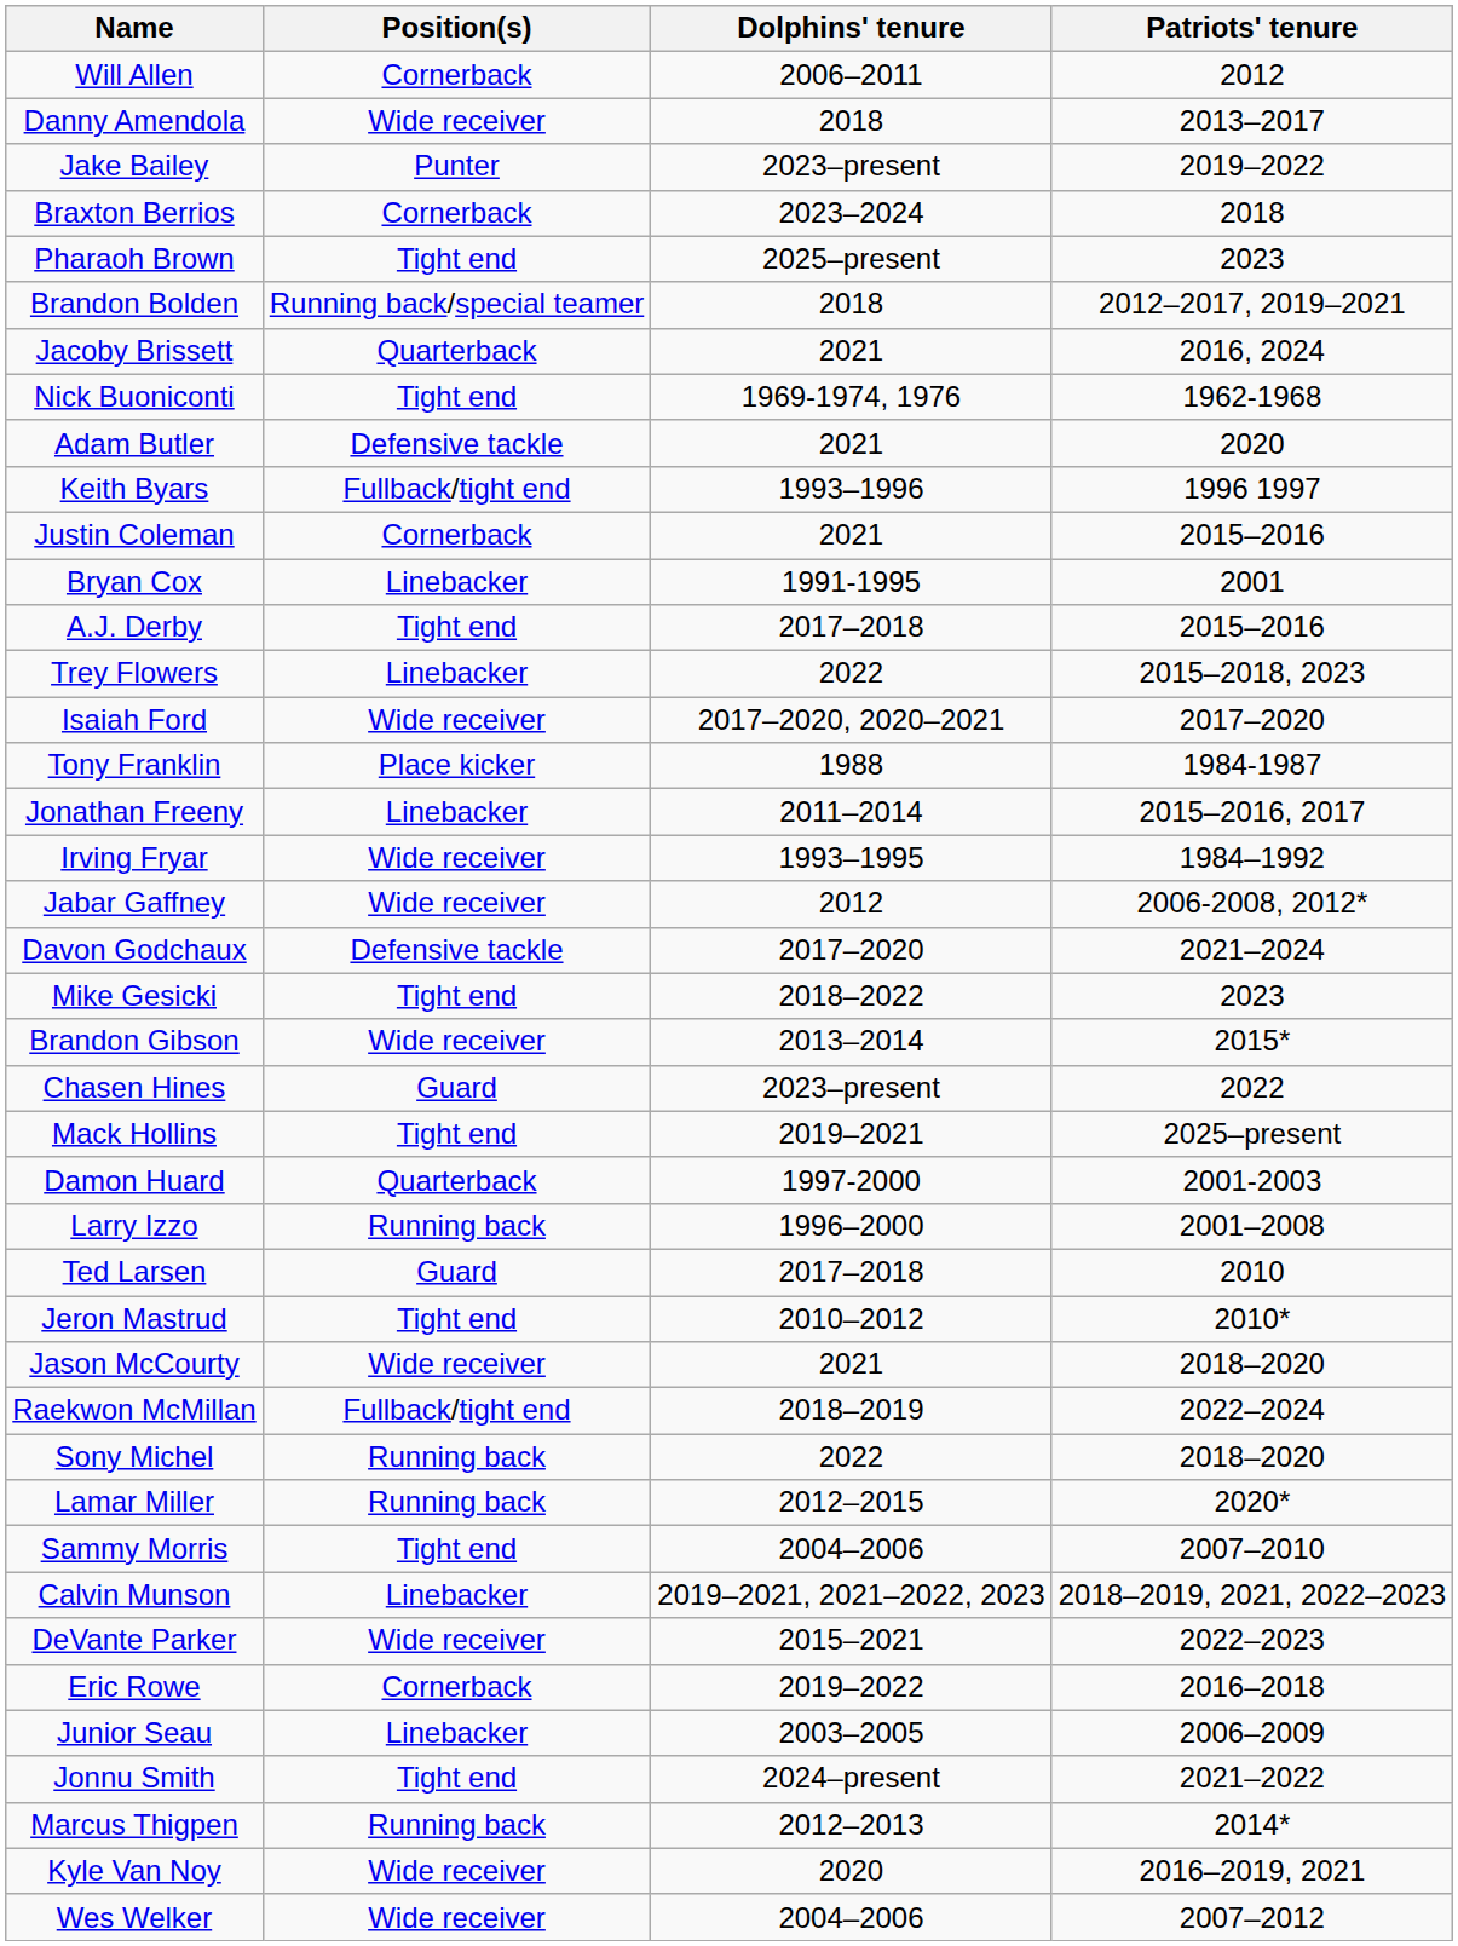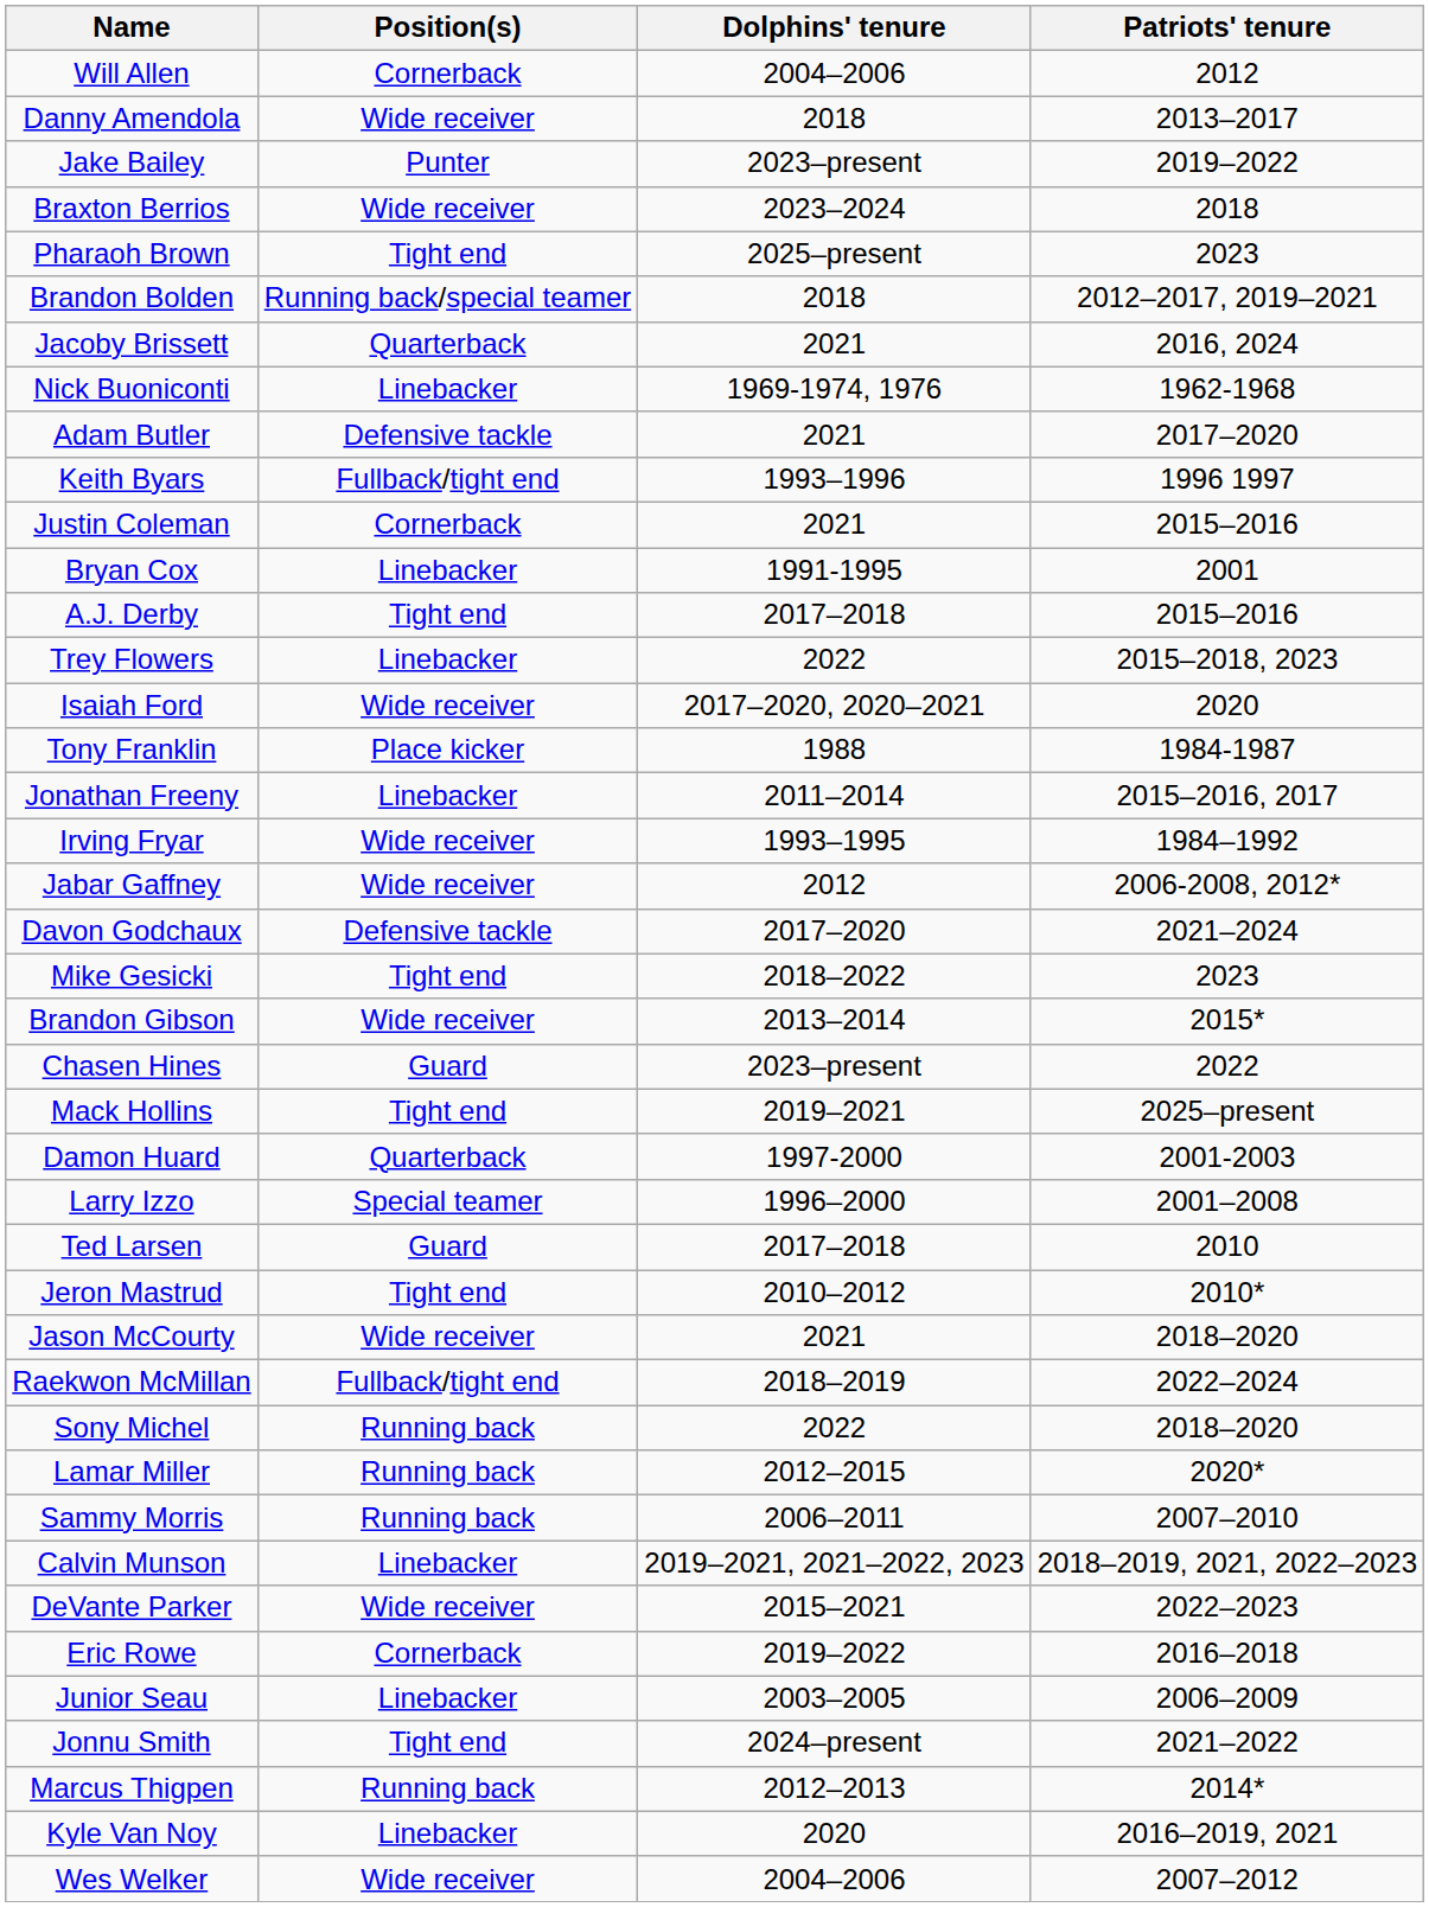Will Allen | Dolphins' tenure: 2006–2011 -> 2004–2006
Braxton Berrios | Position(s): Cornerback -> Wide receiver
Nick Buoniconti | Position(s): Tight end -> Linebacker
Adam Butler | Patriots' tenure: 2020 -> 2017–2020
Isaiah Ford | Patriots' tenure: 2017–2020 -> 2020
Larry Izzo | Position(s): Running back -> Special teamer
Sammy Morris | Position(s): Tight end -> Running back
Sammy Morris | Dolphins' tenure: 2004–2006 -> 2006–2011
Kyle Van Noy | Position(s): Wide receiver -> Linebacker
